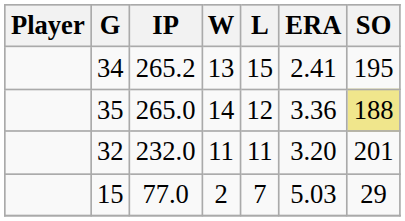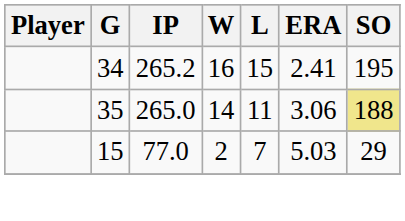34 | W: 13 -> 16
35 | L: 12 -> 11
35 | ERA: 3.36 -> 3.06
- row: 32 | 232.0 | 11 | 11 | 3.20 | 201
